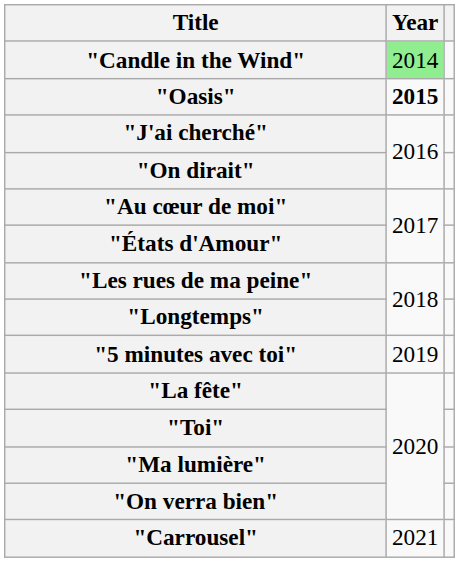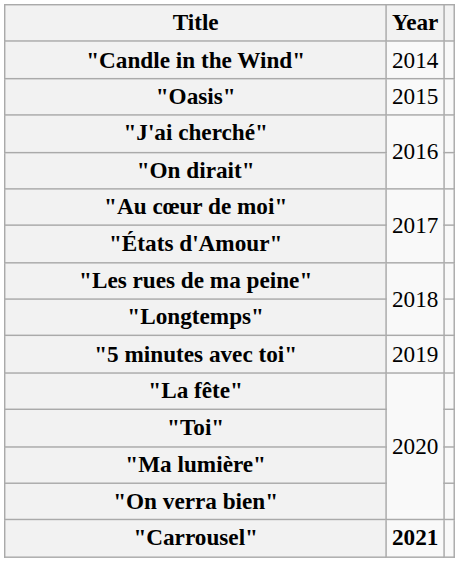"Candle in the Wind" | Year: lightgreen background -> no background
"Oasis" | Year: bold -> normal
"Carrousel" | Year: normal -> bold
